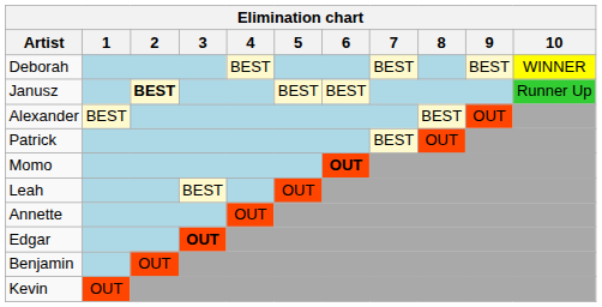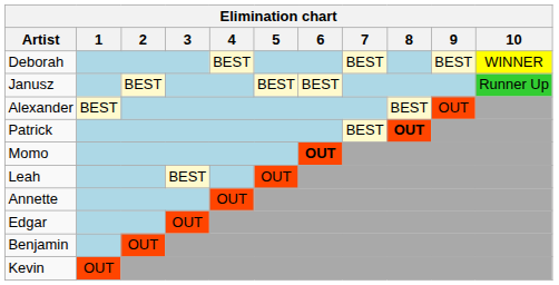Janusz | 2: bold -> normal
Patrick | 8: normal -> bold
Edgar | 3: bold -> normal
